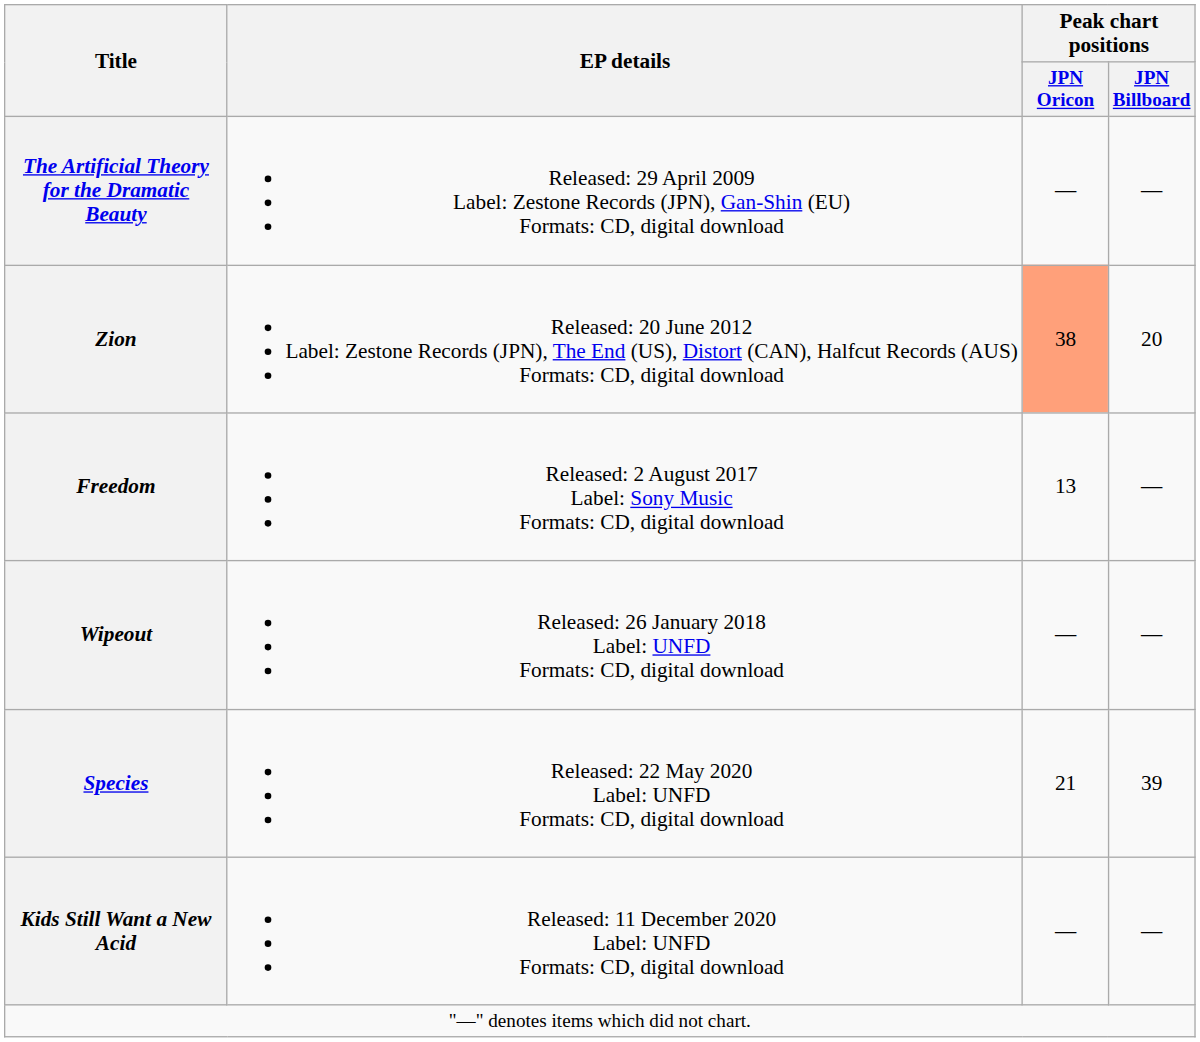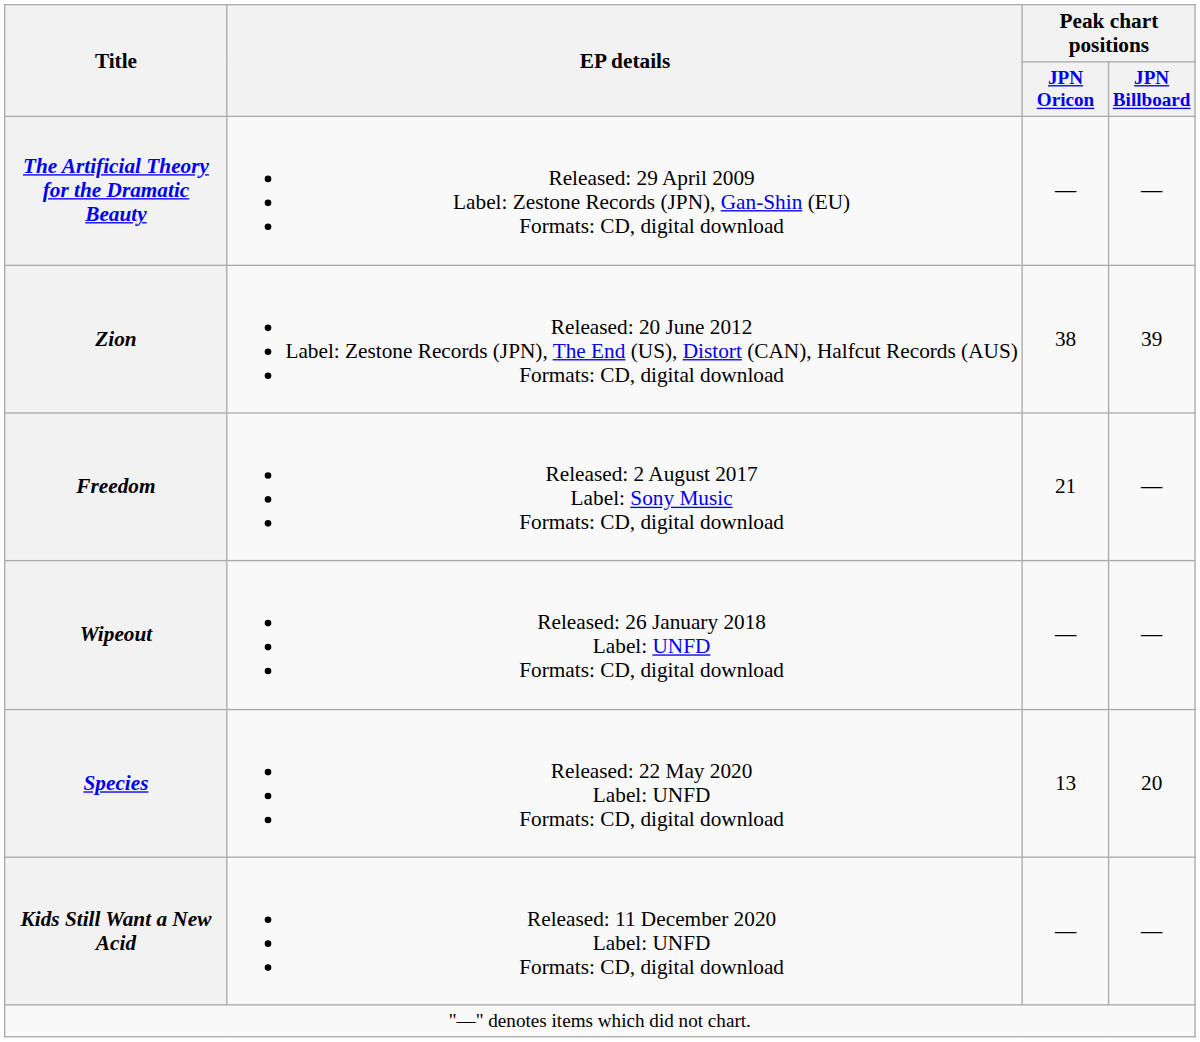Zion | Peak chart positions / JPN Oricon: lightsalmon background -> no background
Zion | Peak chart positions / JPN Billboard: 20 -> 39
Freedom | Peak chart positions / JPN Oricon: 13 -> 21
Species | Peak chart positions / JPN Oricon: 21 -> 13
Species | Peak chart positions / JPN Billboard: 39 -> 20
